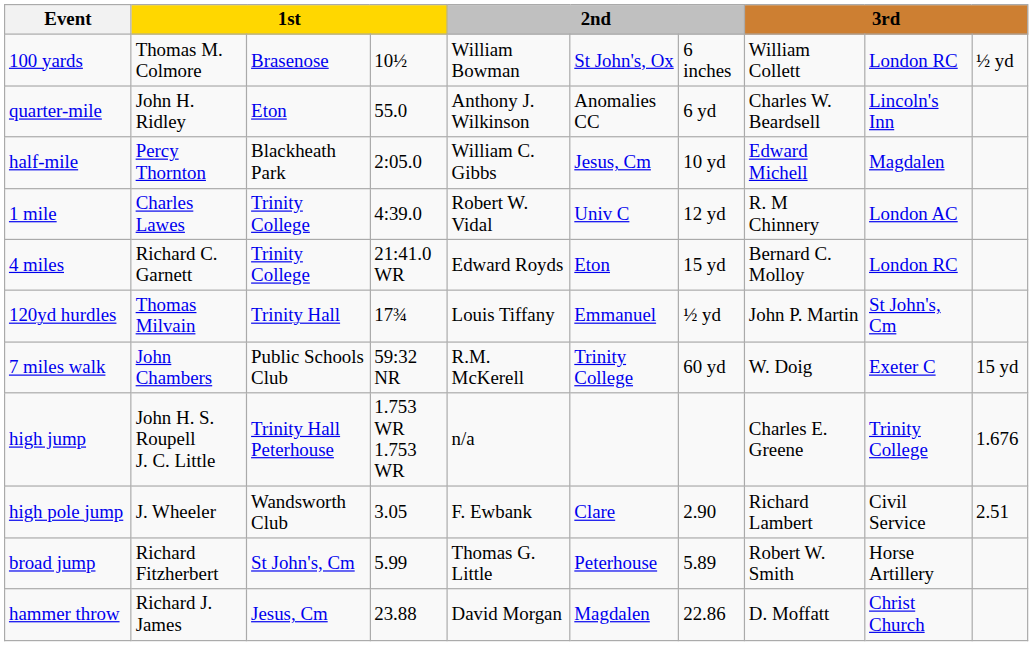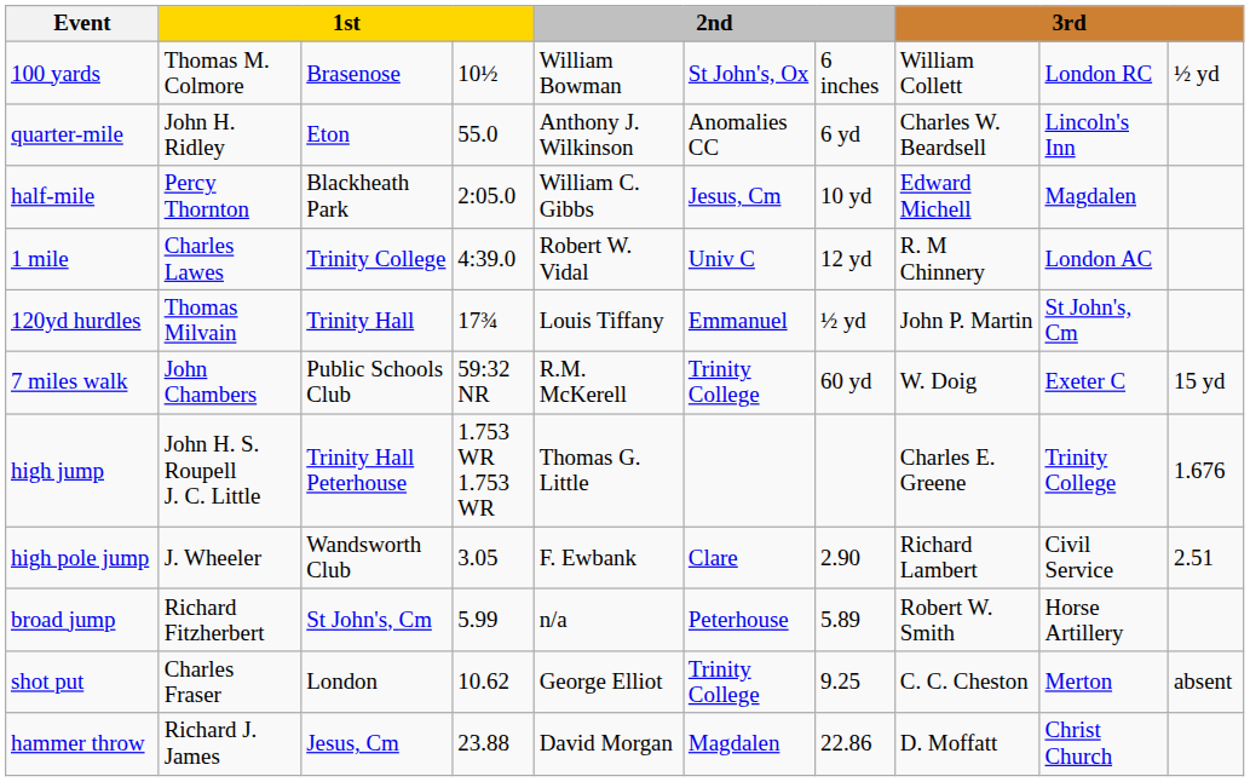- row: 4 miles | Richard C. Garnett | Trinity College | 21:41.0 WR | Edward Royds | Eton | 15 yd | Bernard C. Molloy | London RC
high jump | column 5: n/a -> Thomas G. Little
broad jump | column 5: Thomas G. Little -> n/a
+ row: shot put | Charles Fraser | London | 10.62 | George Elliot | Trinity College | 9.25 | C. C. Cheston | Merton | absent
